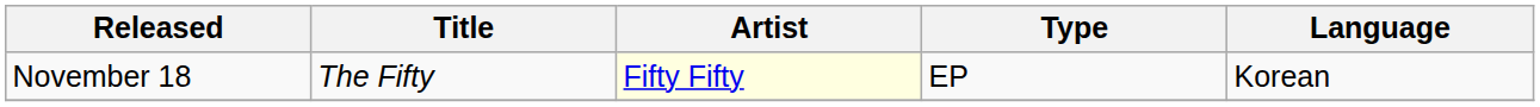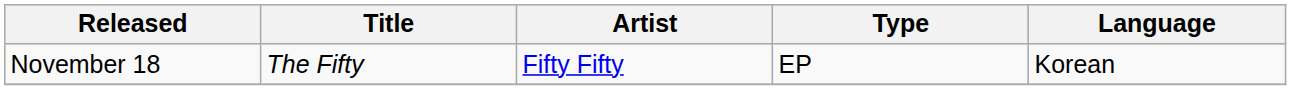November 18 | Artist: lightyellow background -> no background
